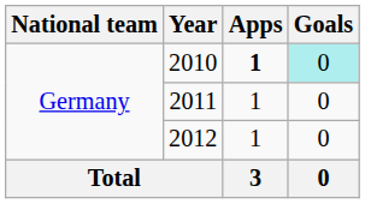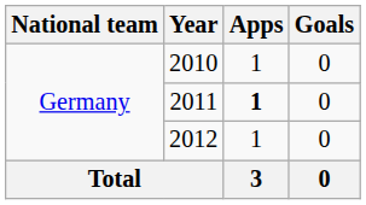2010 | Apps: bold -> normal
2010 | Goals: paleturquoise background -> no background
2011 | Apps: normal -> bold
